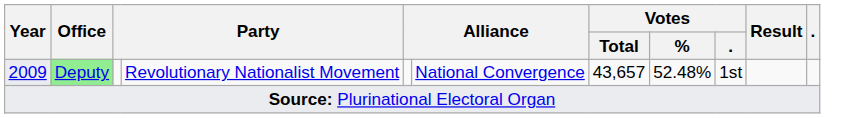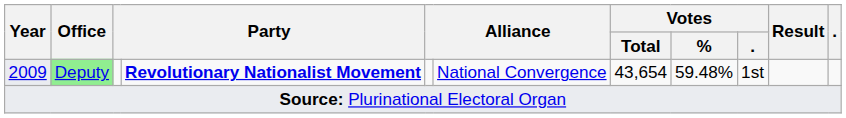2009 | column 4: normal -> bold
2009 | Votes / Total: 43,657 -> 43,654
2009 | Votes / %: 52.48% -> 59.48%
